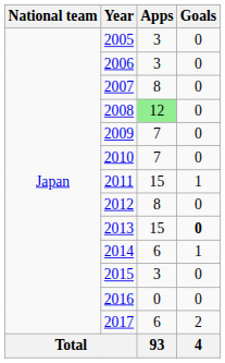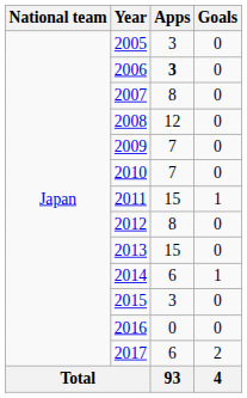2006 | Apps: normal -> bold
2008 | Apps: lightgreen background -> no background
2013 | Goals: bold -> normal
